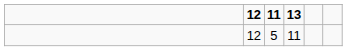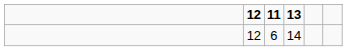row 2 | 11: 5 -> 6
row 2 | 13: 11 -> 14
